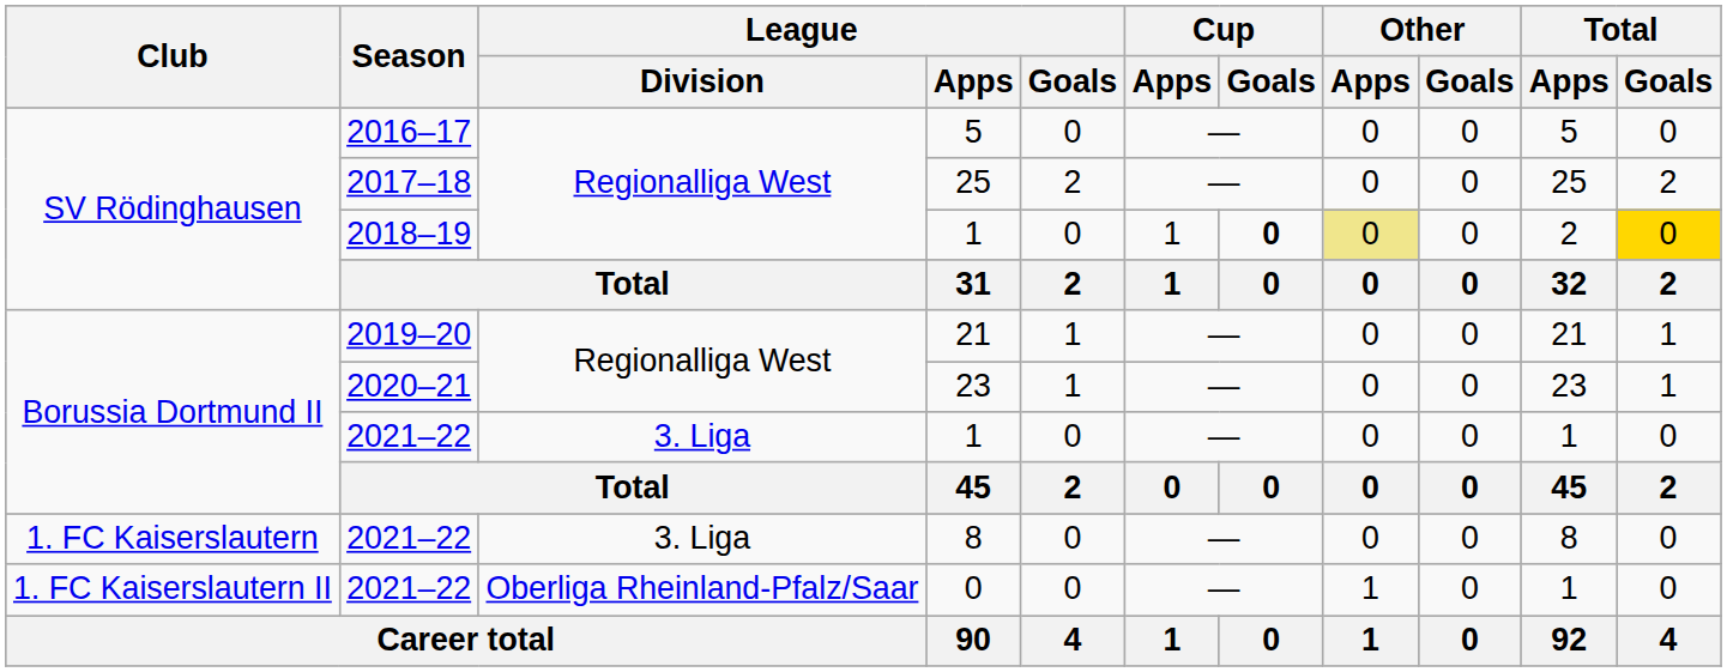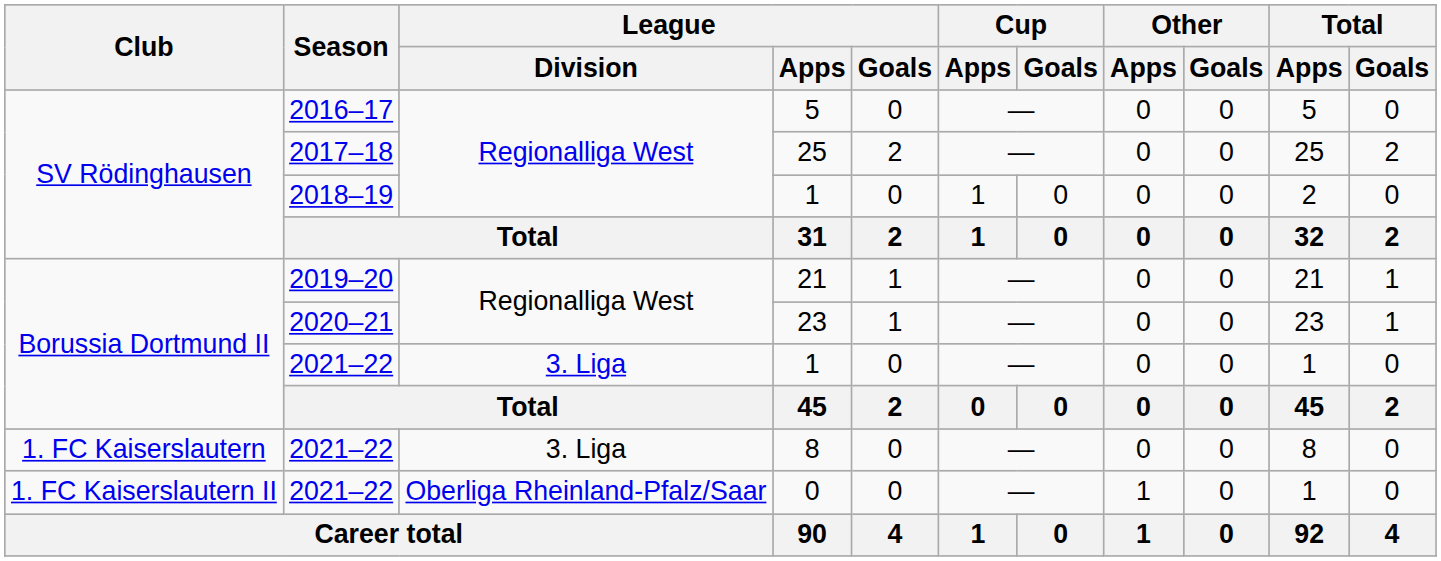2018–19 / 1 | Cup / Goals: bold -> normal
2018–19 / 1 | Other / Apps: khaki background -> no background
2018–19 / 1 | Total / Goals: gold background -> no background
